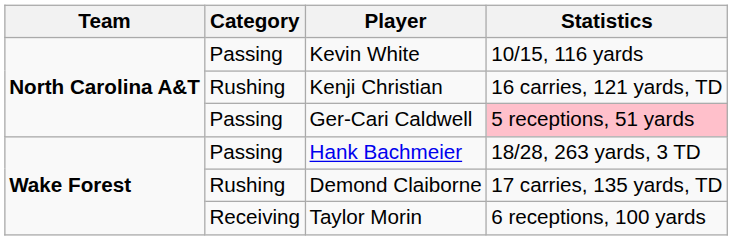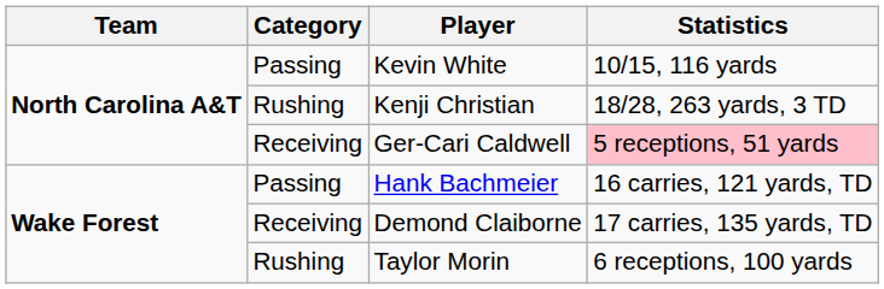Kenji Christian | Statistics: 16 carries, 121 yards, TD -> 18/28, 263 yards, 3 TD
Ger-Cari Caldwell | Category: Passing -> Receiving
Hank Bachmeier | Statistics: 18/28, 263 yards, 3 TD -> 16 carries, 121 yards, TD
Demond Claiborne | Category: Rushing -> Receiving
Taylor Morin | Category: Receiving -> Rushing
